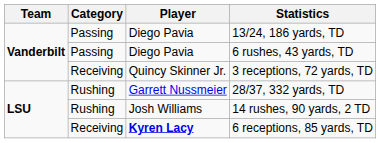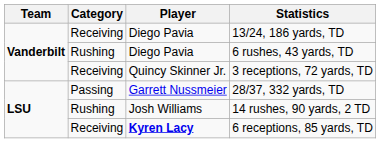13/24, 186 yards, TD | Category: Passing -> Receiving
6 rushes, 43 yards, TD | Category: Passing -> Rushing
28/37, 332 yards, TD | Category: Rushing -> Passing
